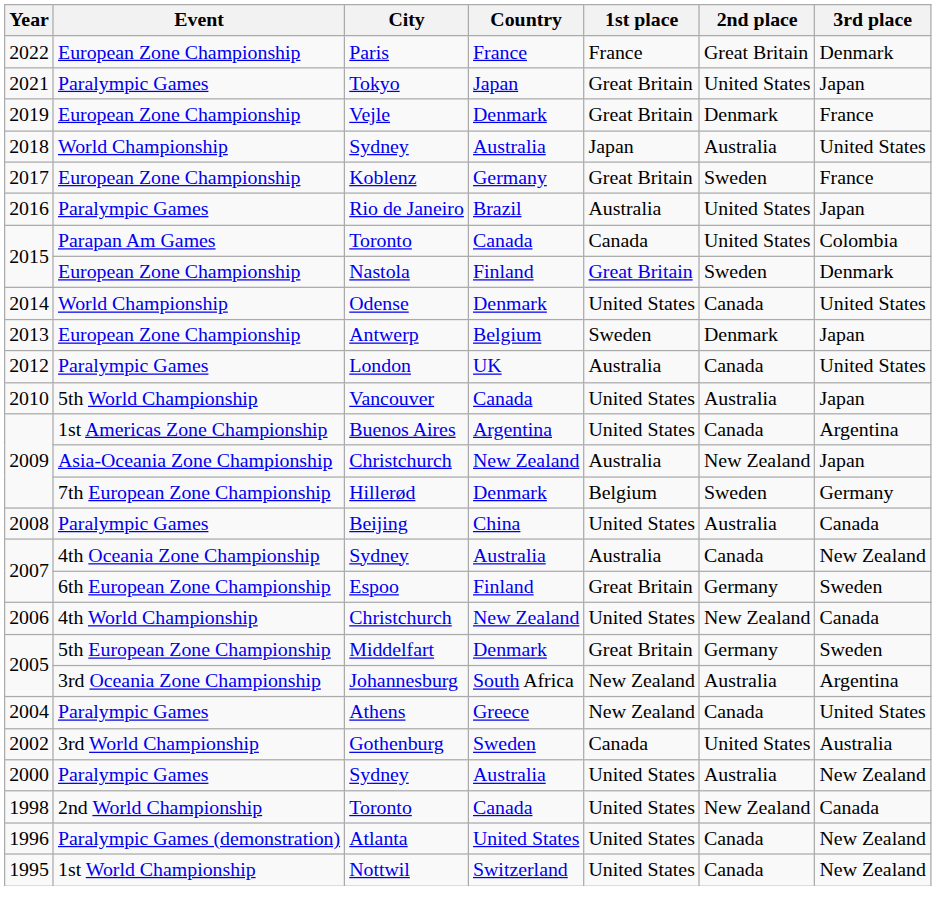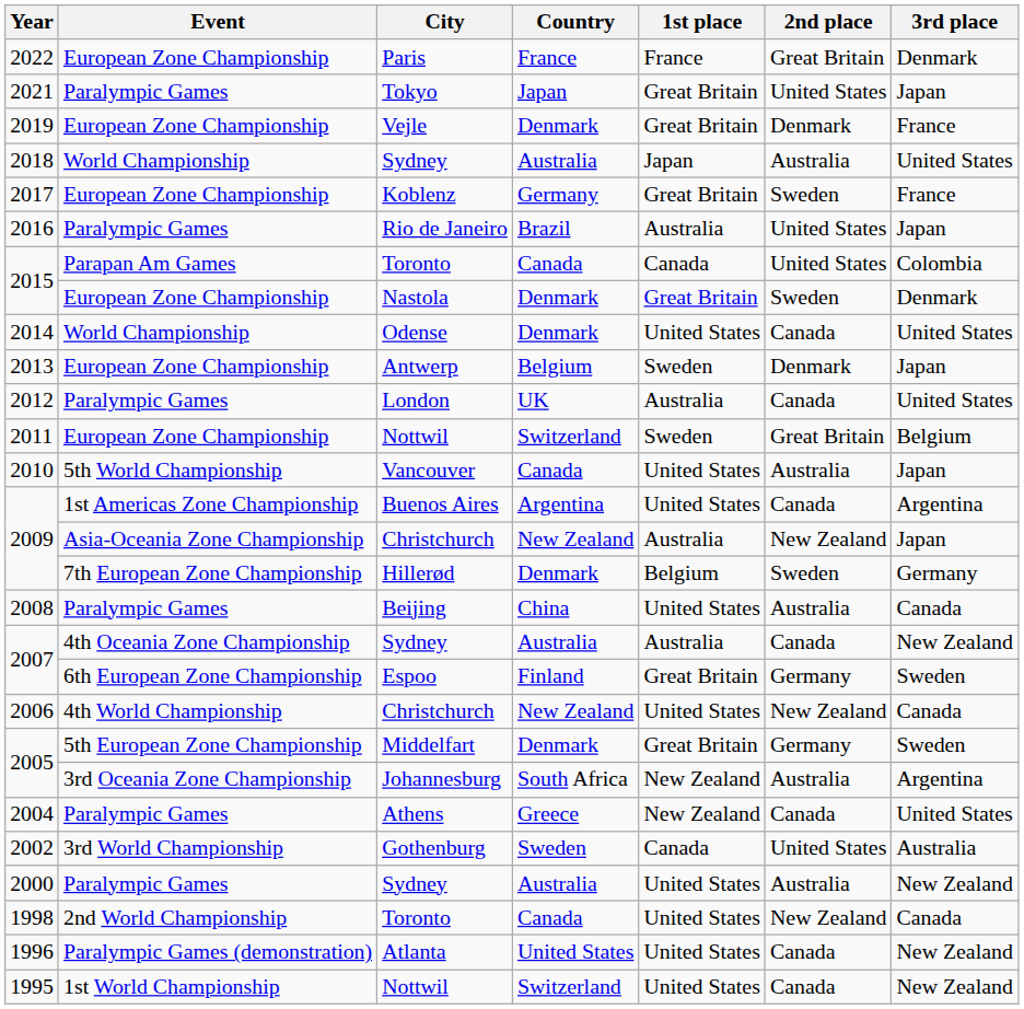2015 / Nastola | Country: Finland -> Denmark
+ row: 2011 | European Zone Championship | Nottwil | Switzerland | Sweden | Great Britain | Belgium
